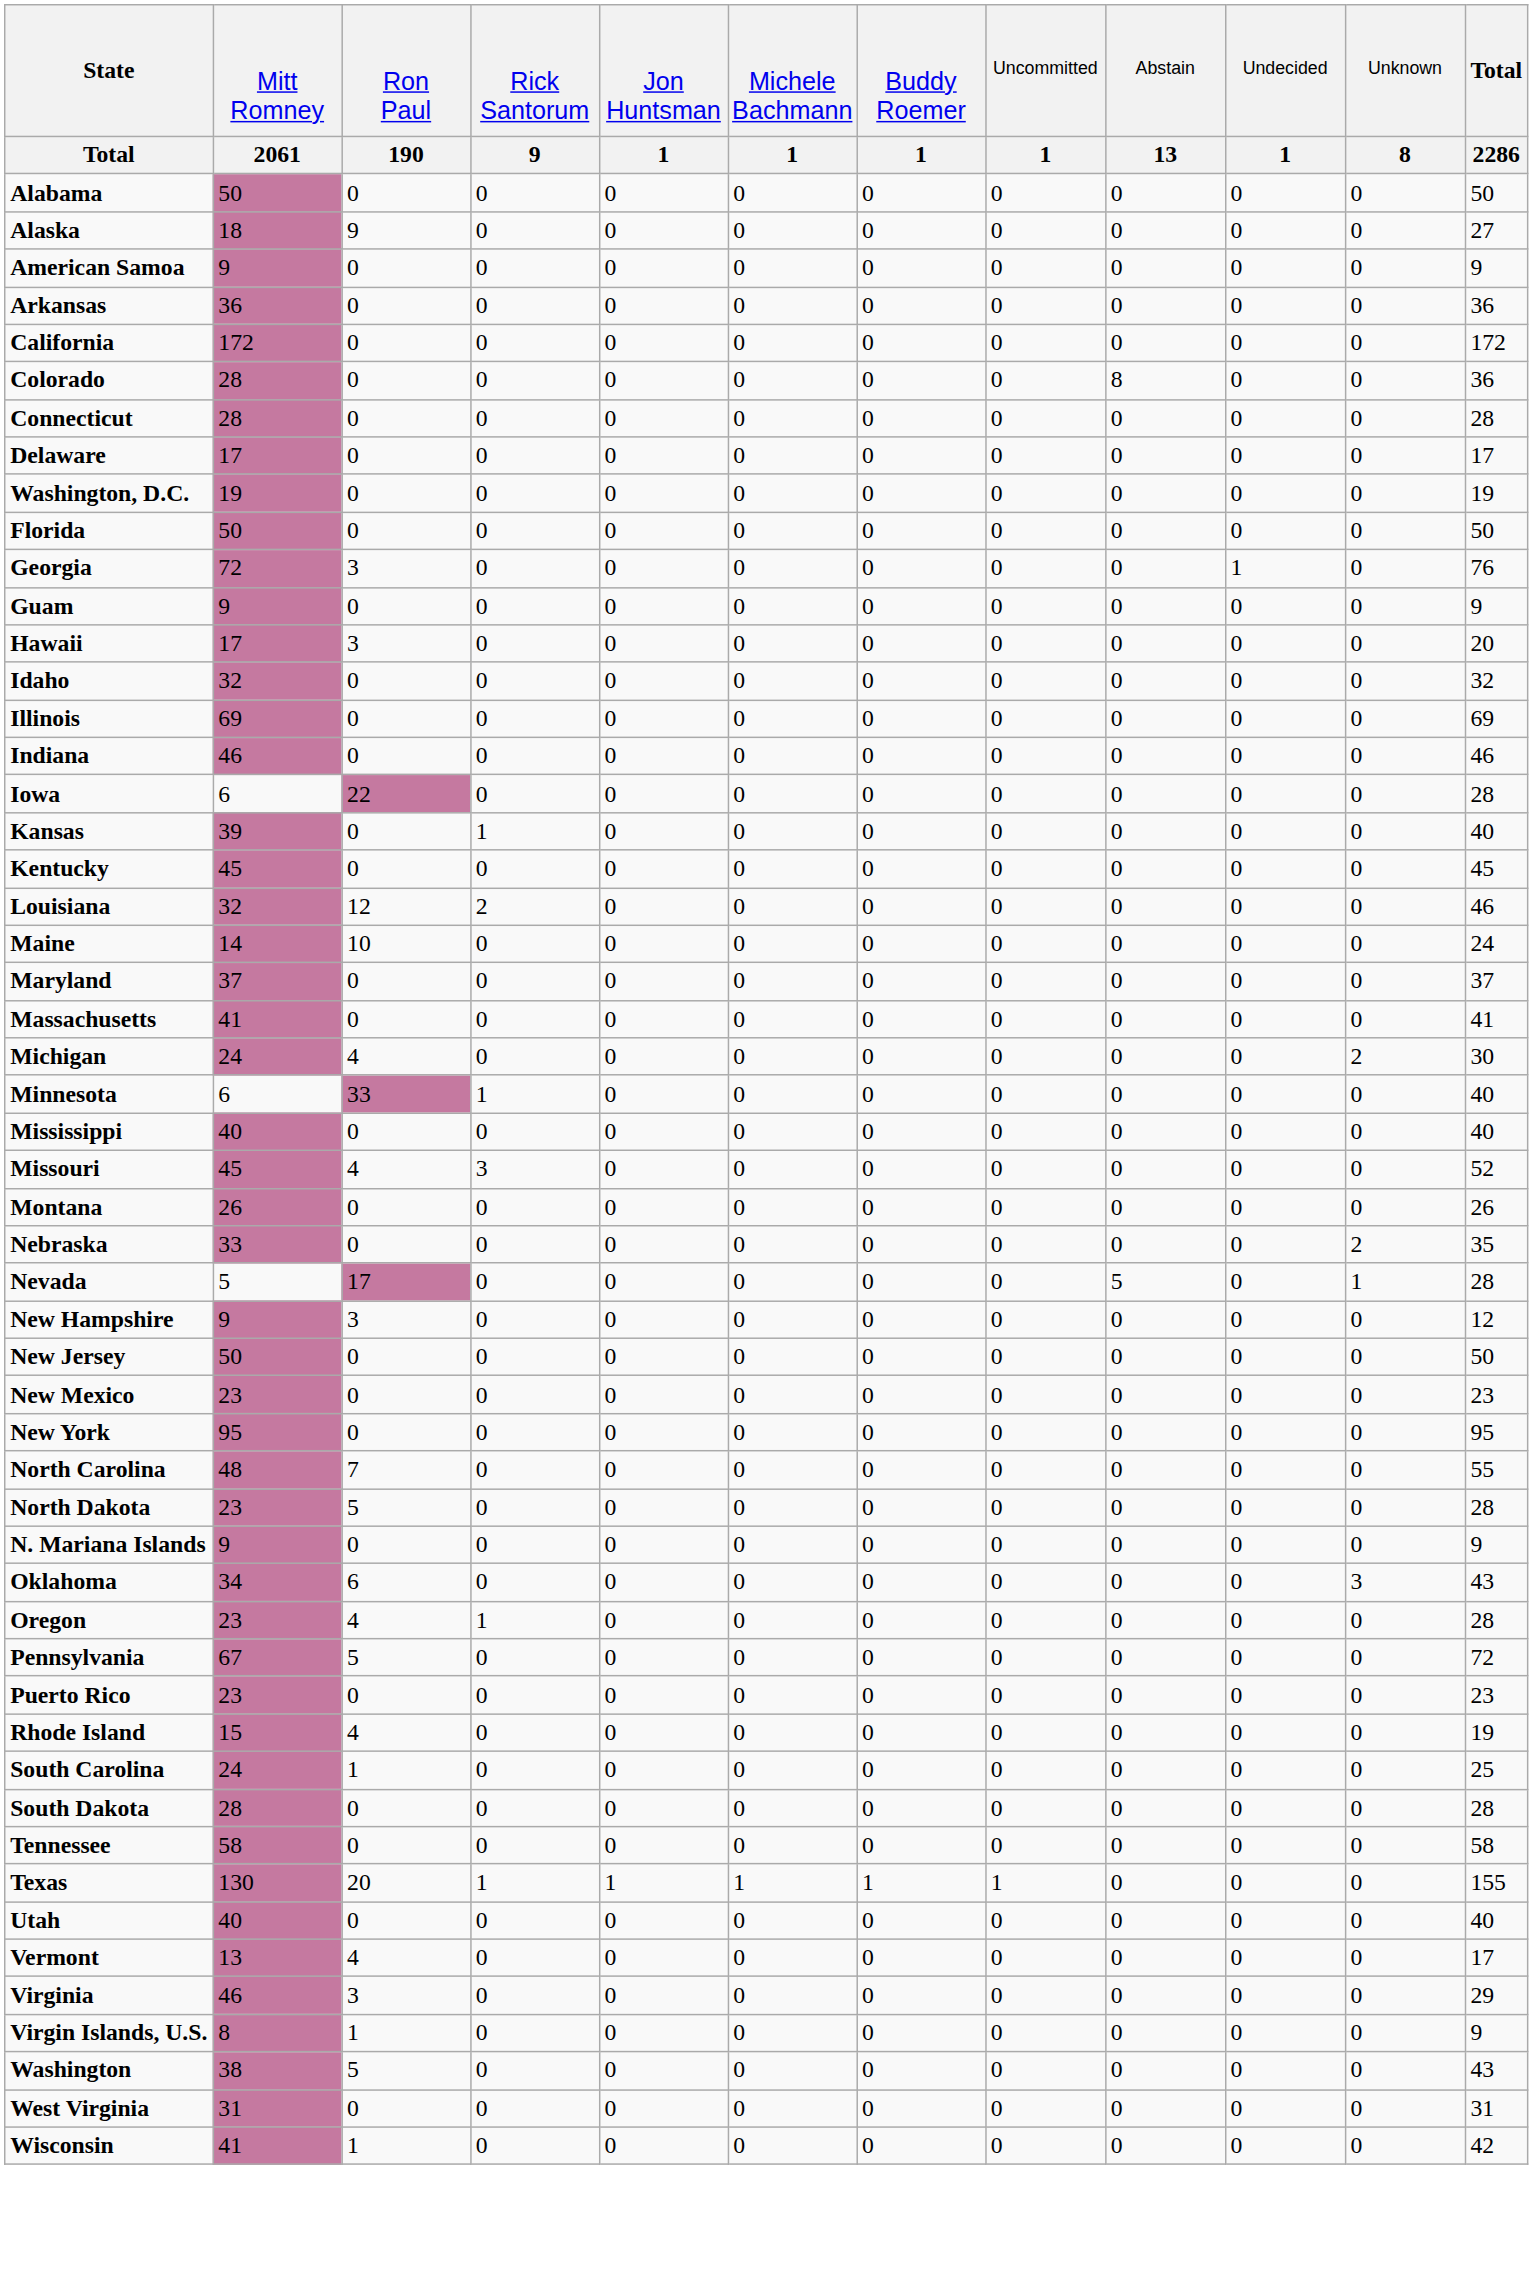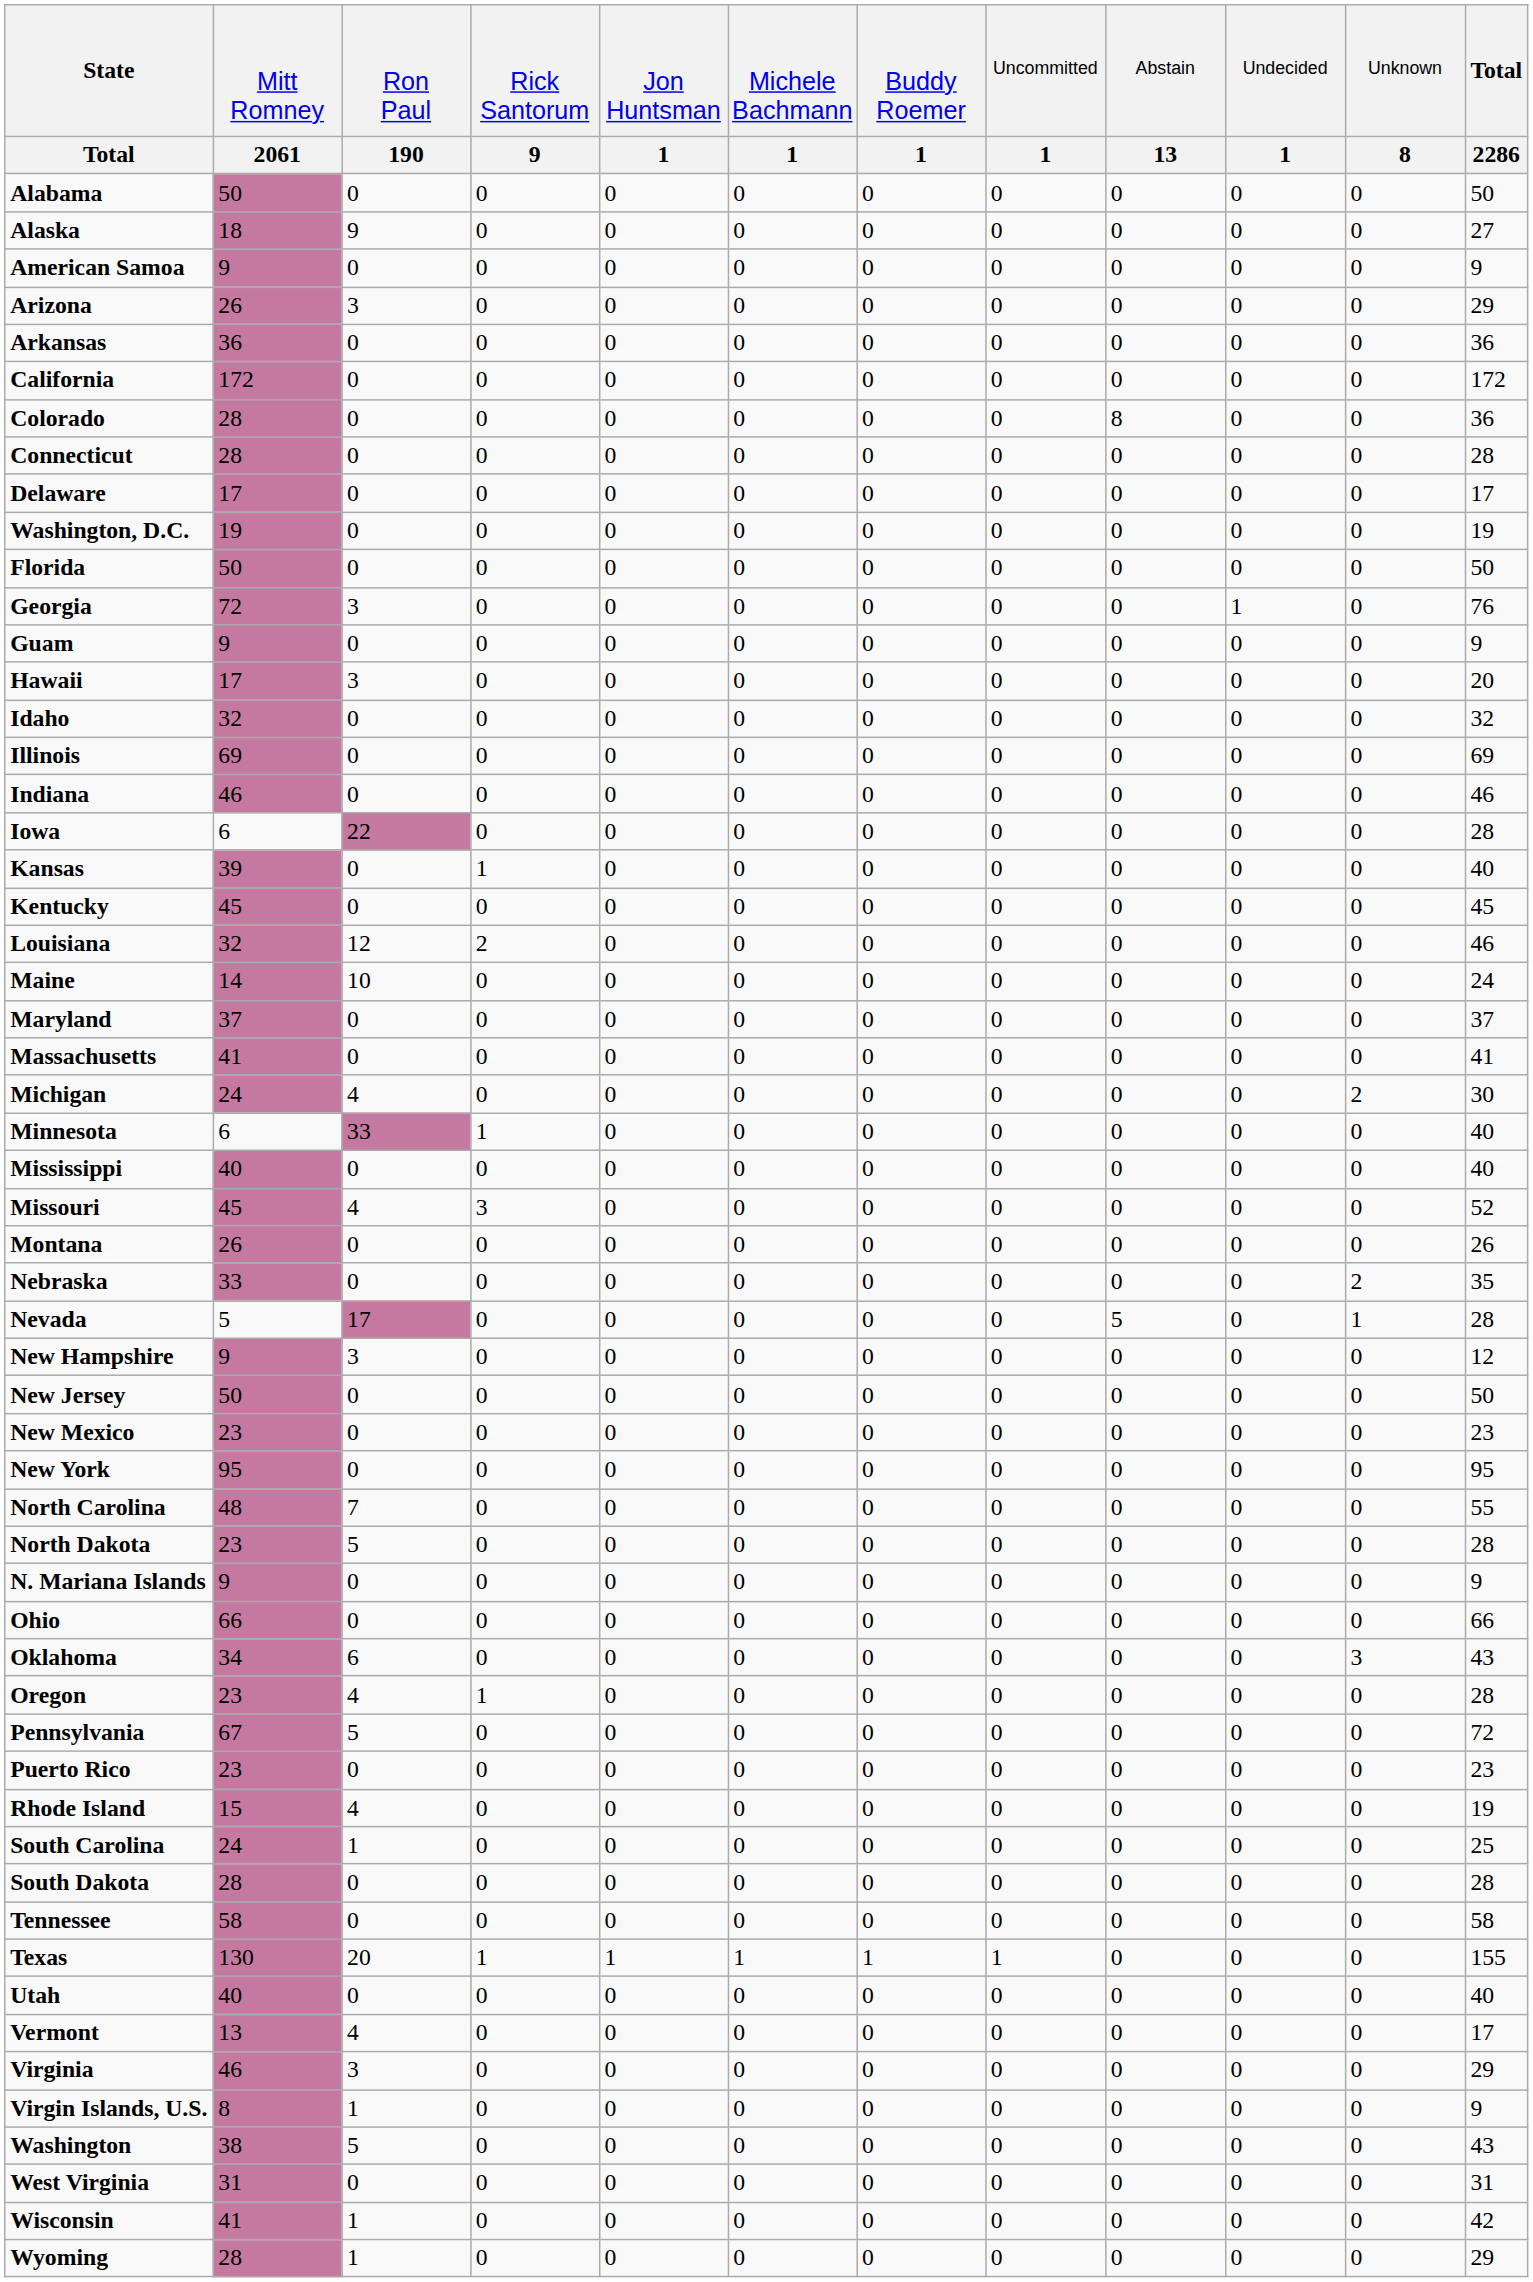+ row: Arizona | 26 | 3 | 0 | 0 | 0 | 0 | 0 | 0 | 0 | 0 | 29
+ row: Ohio | 66 | 0 | 0 | 0 | 0 | 0 | 0 | 0 | 0 | 0 | 66
+ row: Wyoming | 28 | 1 | 0 | 0 | 0 | 0 | 0 | 0 | 0 | 0 | 29
